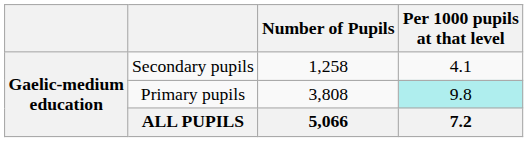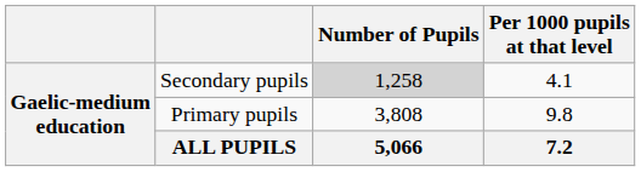Secondary pupils | Number of Pupils: no background -> lightgrey background
Primary pupils | Per 1000 pupils at that level: paleturquoise background -> no background
